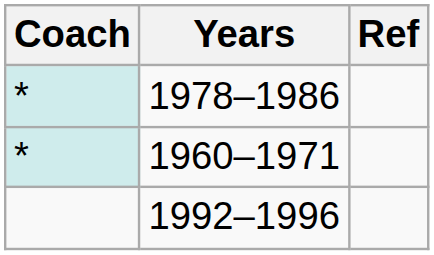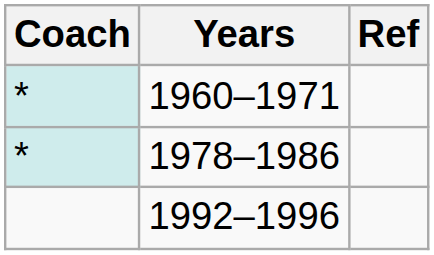rows swapped: 1978–1986 <-> 1960–1971
